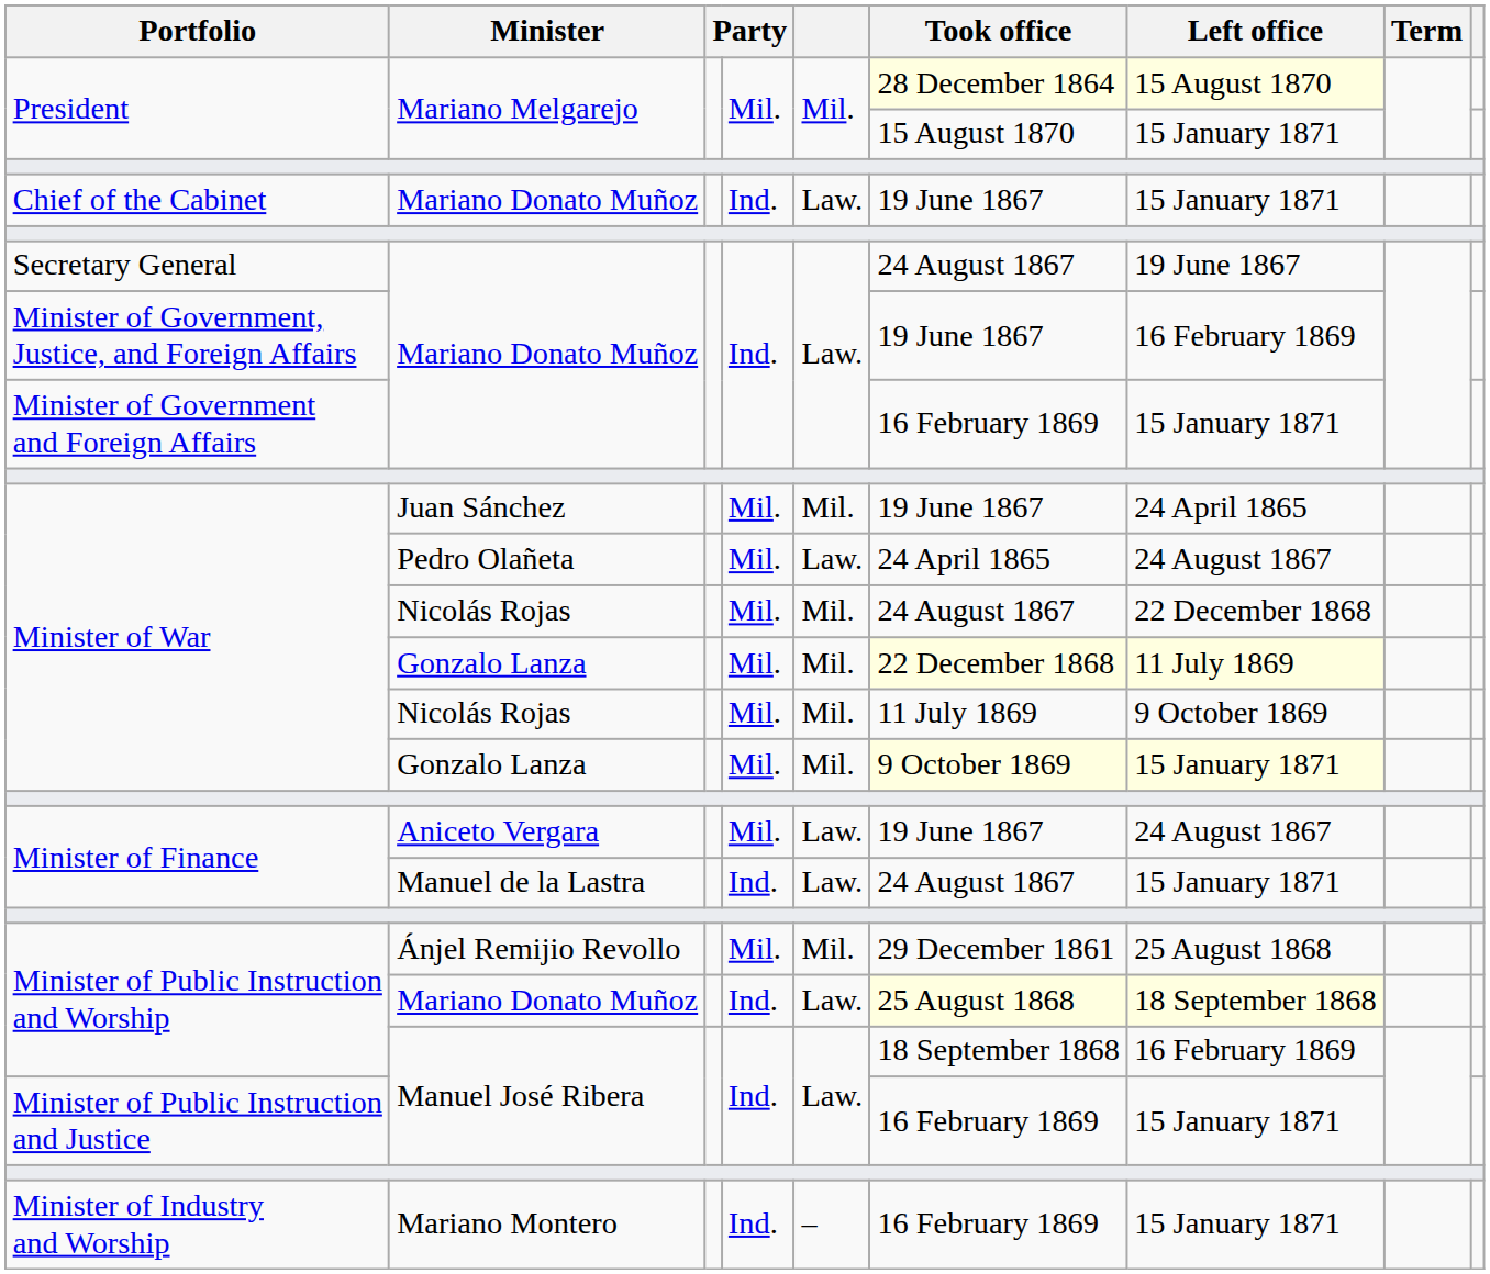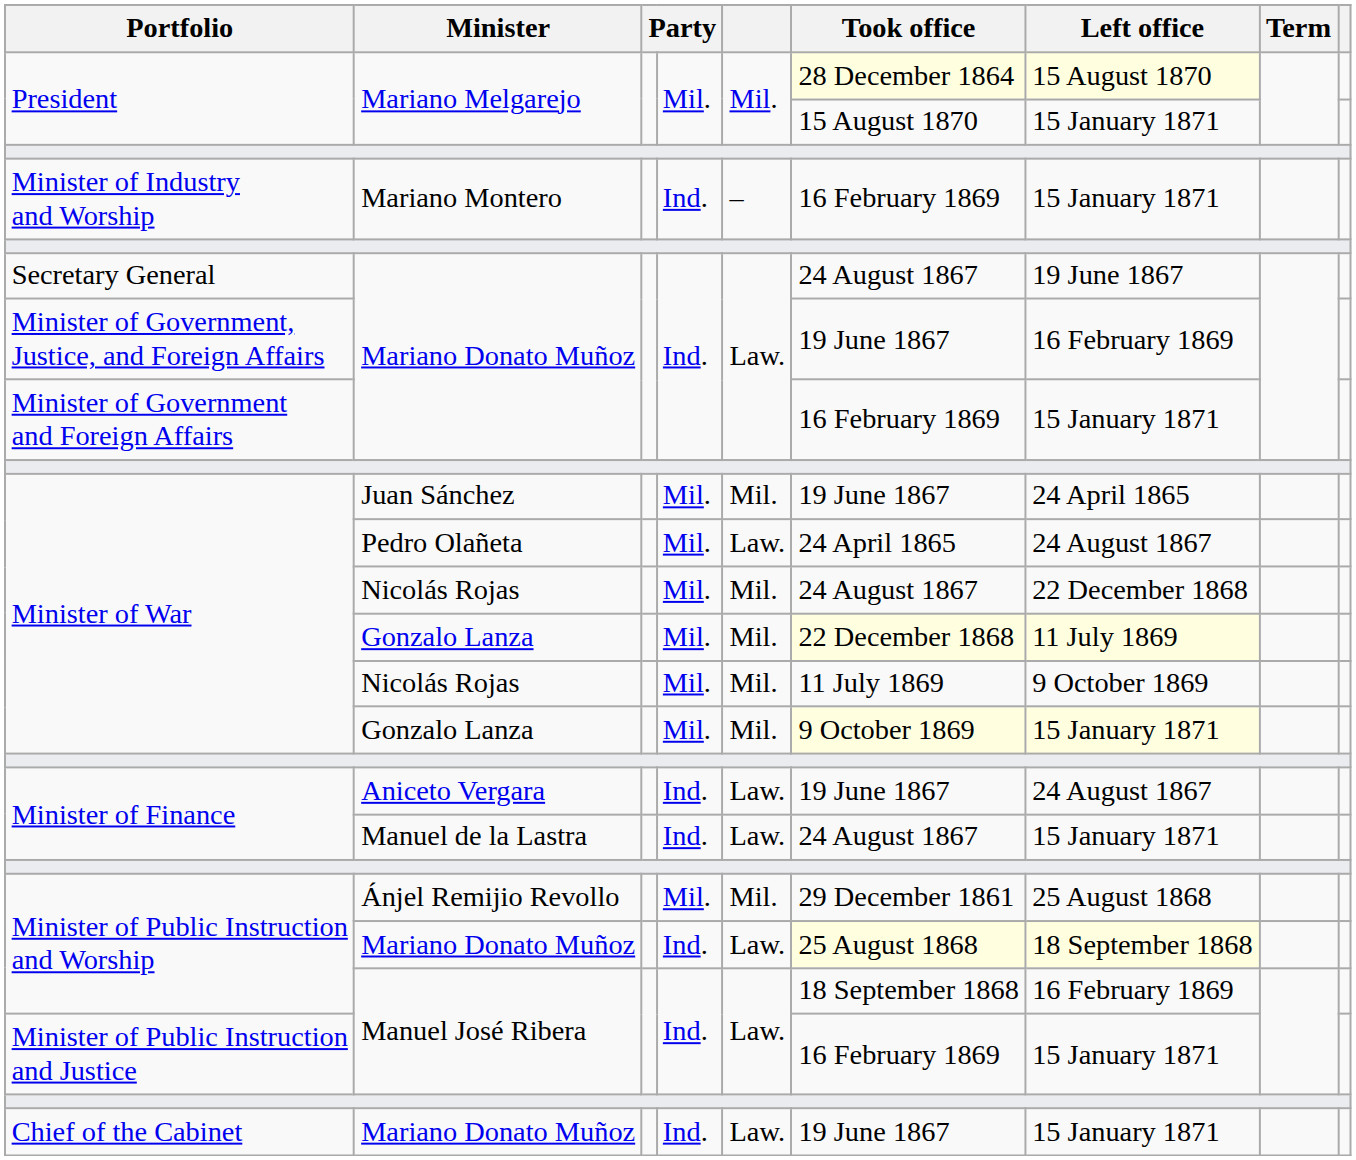rows swapped: Chief of the Cabinet / Mariano Donato Muñoz <-> Mariano Montero
Aniceto Vergara | column 4: Mil. -> Ind.
